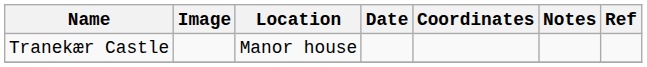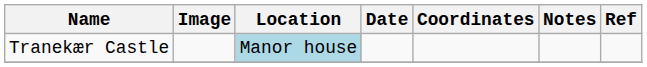Tranekær Castle | Location: no background -> lightblue background
